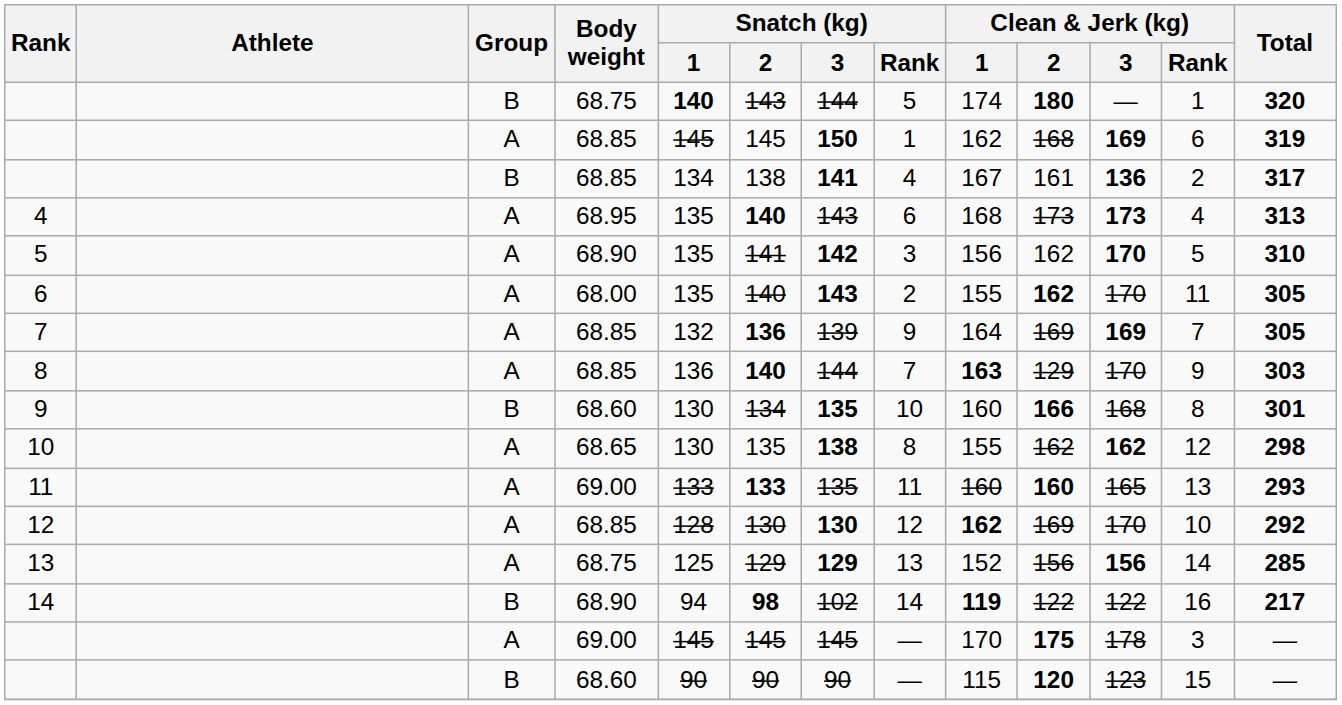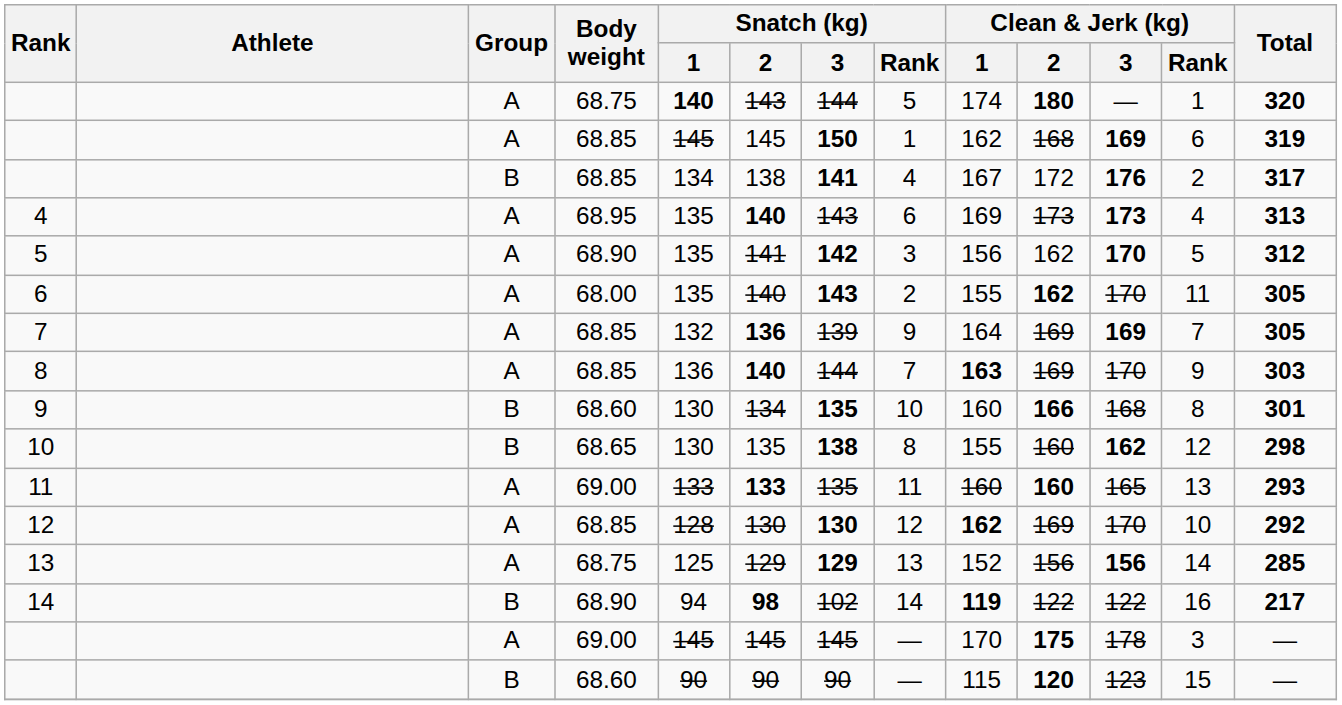row 3 | Group: B -> A
row 5 | Clean & Jerk (kg) / 2: 161 -> 172
row 5 | Clean & Jerk (kg) / 3: 136 -> 176
row 6 | Clean & Jerk (kg) / 1: 168 -> 169
row 7 | Total: 310 -> 312
row 10 | Clean & Jerk (kg) / 2: 129 -> 169
row 12 | Group: A -> B
row 12 | Clean & Jerk (kg) / 2: 162 -> 160
